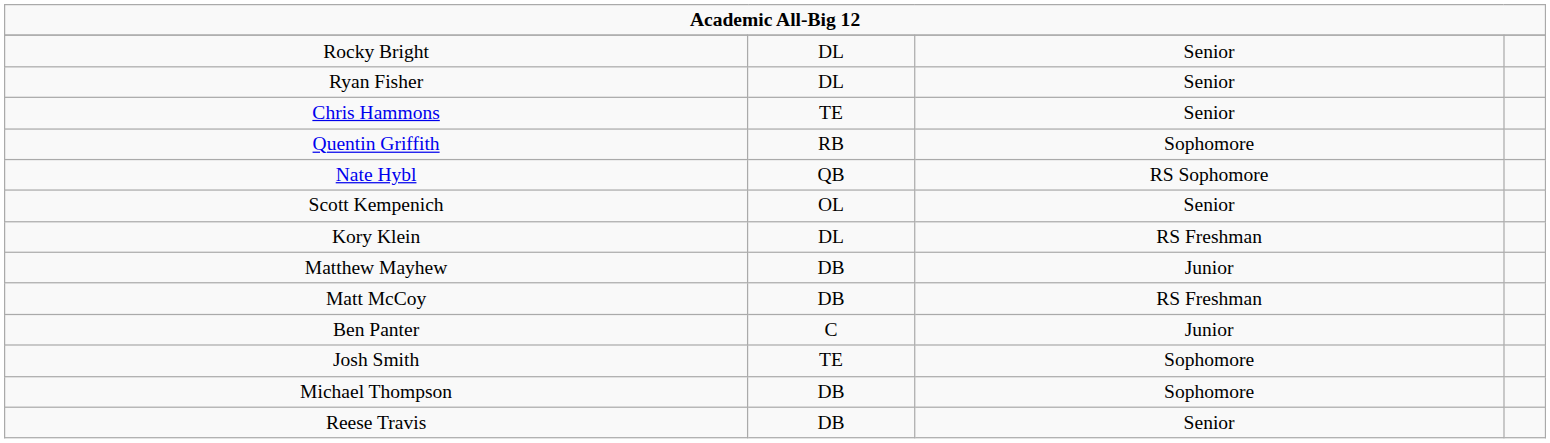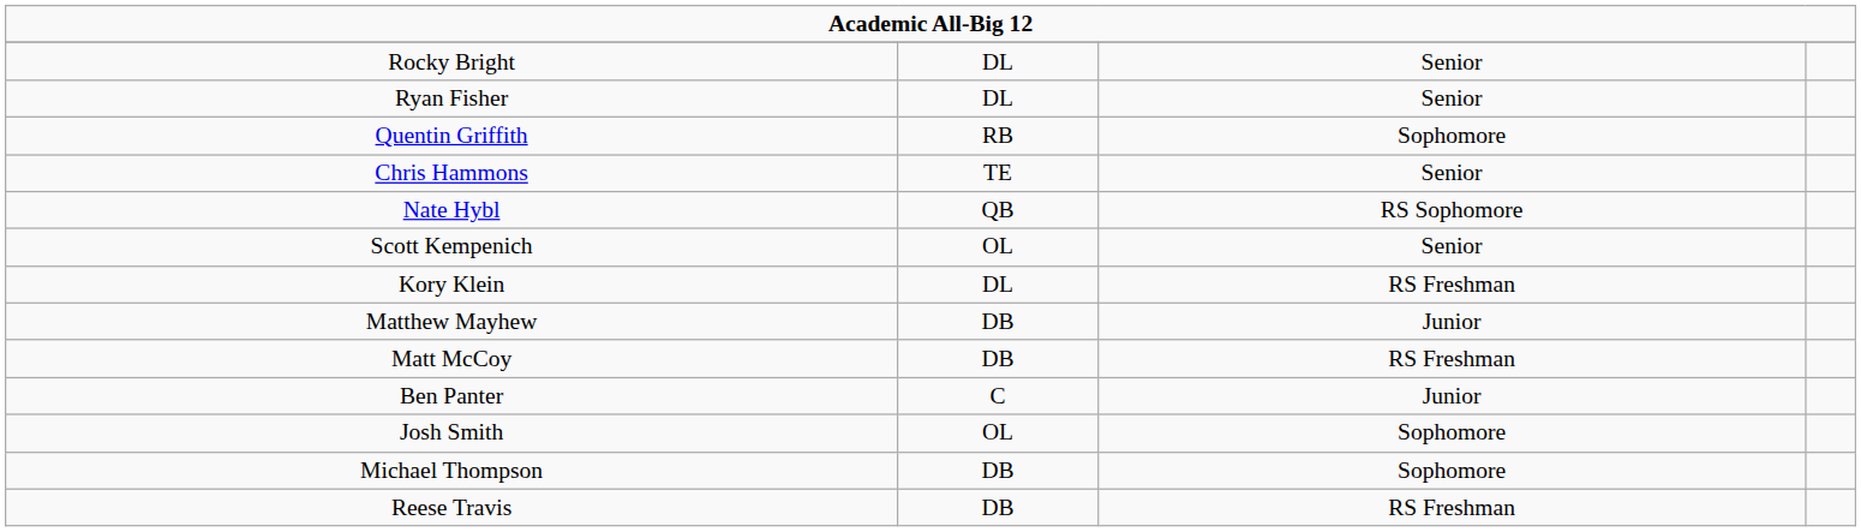rows swapped: Quentin Griffith <-> Chris Hammons
Josh Smith | column 2: TE -> OL
Reese Travis | column 3: Senior -> RS Freshman
